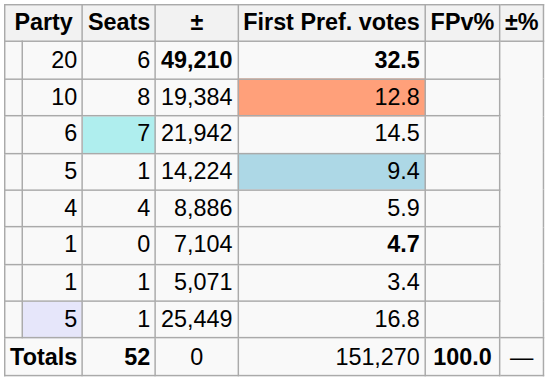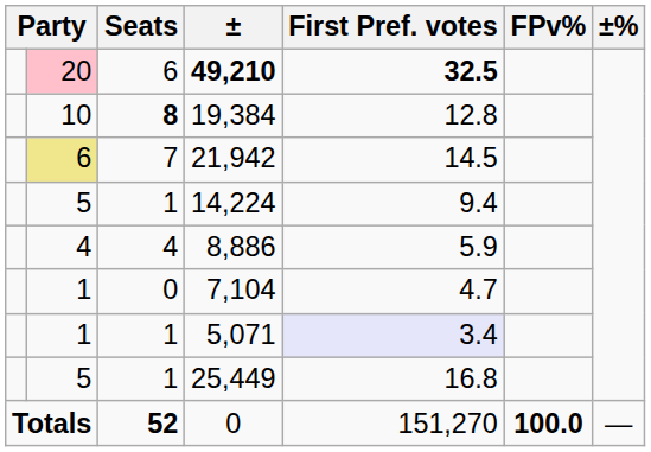49,210 | column 2: no background -> pink background
19,384 | Seats: normal -> bold
19,384 | First Pref. votes: lightsalmon background -> no background
21,942 | column 2: no background -> khaki background
21,942 | Seats: paleturquoise background -> no background
14,224 | First Pref. votes: lightblue background -> no background
7,104 | First Pref. votes: bold -> normal
5,071 | First Pref. votes: no background -> lavender background
25,449 | column 2: lavender background -> no background
